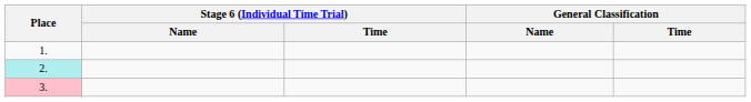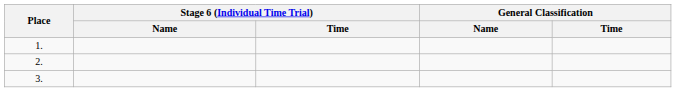2. | Place: paleturquoise background -> no background
3. | Place: pink background -> no background
